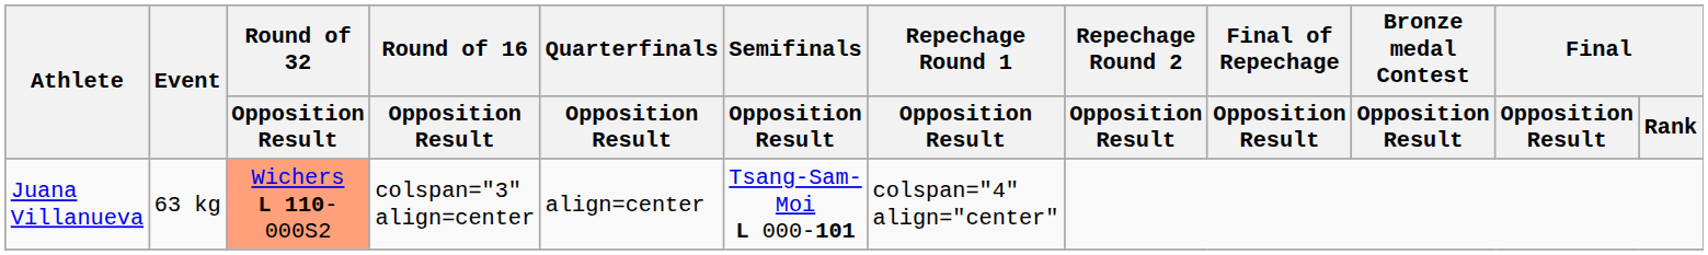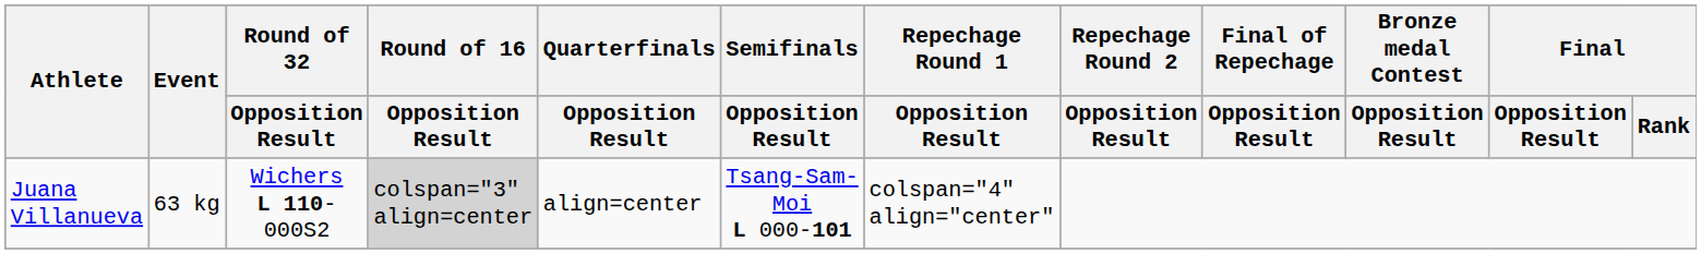Juana Villanueva | Round of 32 / Opposition Result: lightsalmon background -> no background
Juana Villanueva | Round of 16 / Opposition Result: no background -> lightgrey background
